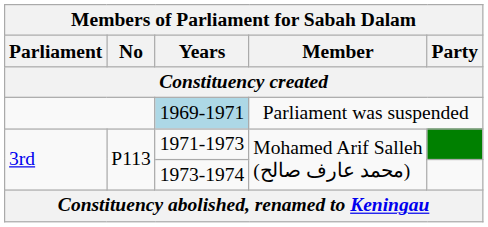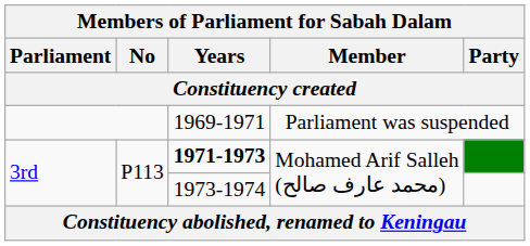1969-1971 | Years: lightblue background -> no background
1971-1973 | Years: normal -> bold
